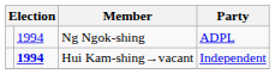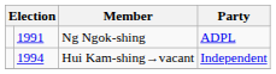Ng Ngok-shing | column 2: 1994 -> 1991
Hui Kam-shing→vacant | column 2: bold -> normal
